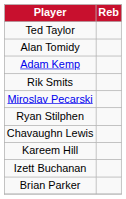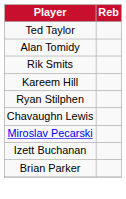- row: Adam Kemp
rows swapped: Miroslav Pecarski <-> Kareem Hill
